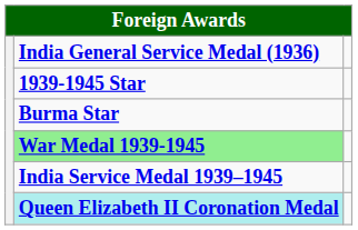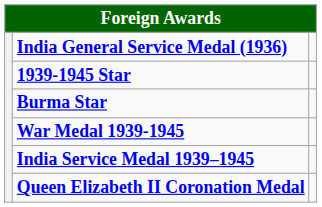War Medal 1939-1945 | India General Service Medal (1936): lightgreen background -> no background
Queen Elizabeth II Coronation Medal | India General Service Medal (1936): paleturquoise background -> no background
